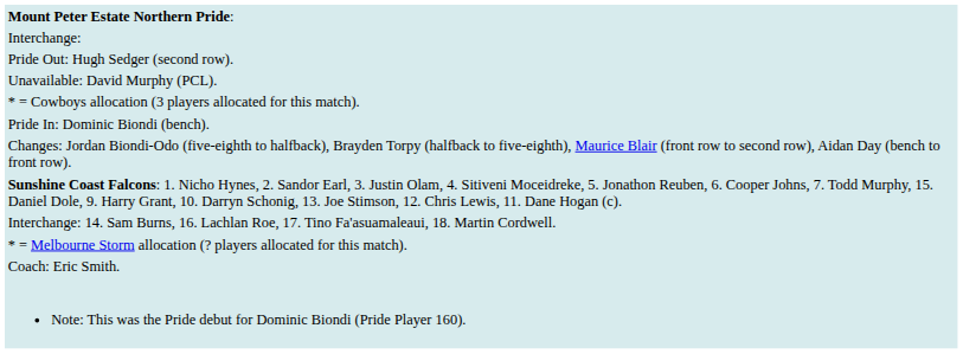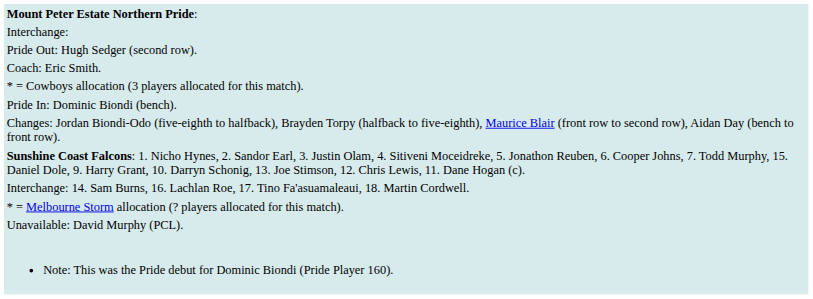row 4 | column 1: Unavailable: David Murphy (PCL). -> Coach: Eric Smith.
row 11 | column 1: Coach: Eric Smith. -> Unavailable: David Murphy (PCL).
